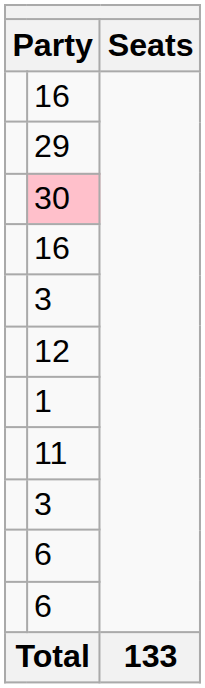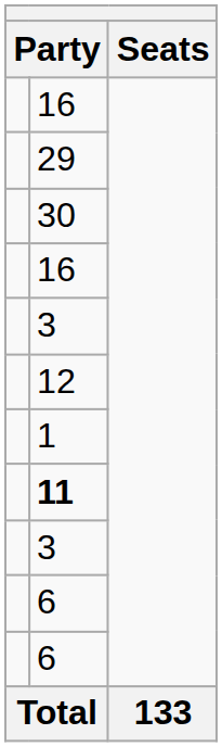30 | column 2: pink background -> no background
11 | column 2: normal -> bold
